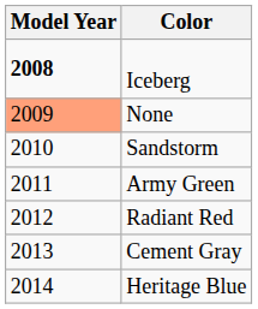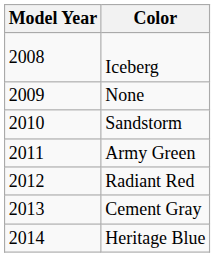Iceberg | Model Year: bold -> normal
None | Model Year: lightsalmon background -> no background
